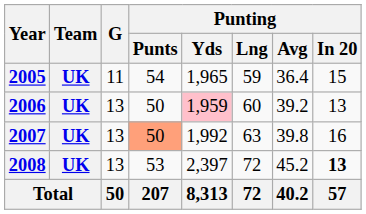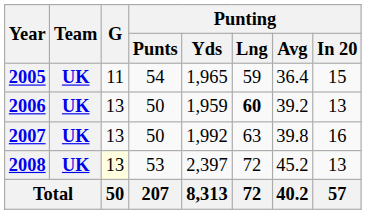2006 | Punting / Yds: pink background -> no background
2006 | Punting / Lng: normal -> bold
2007 | Punting / Punts: lightsalmon background -> no background
2008 | G: no background -> lightyellow background
2008 | Punting / In 20: bold -> normal
